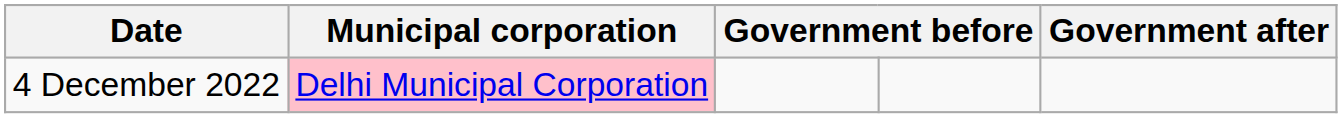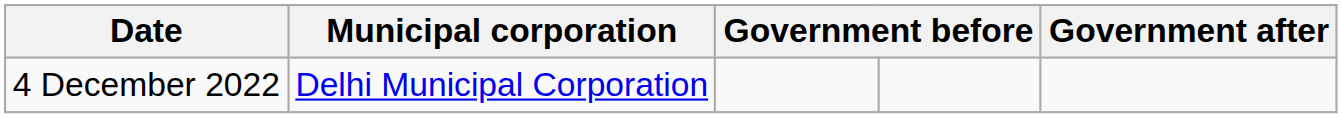4 December 2022 | Municipal corporation: pink background -> no background
